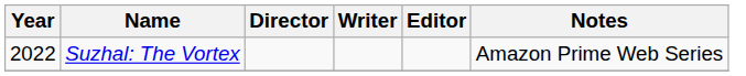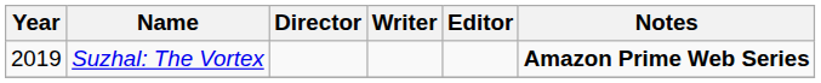Suzhal: The Vortex | Year: 2022 -> 2019
Suzhal: The Vortex | Notes: normal -> bold
